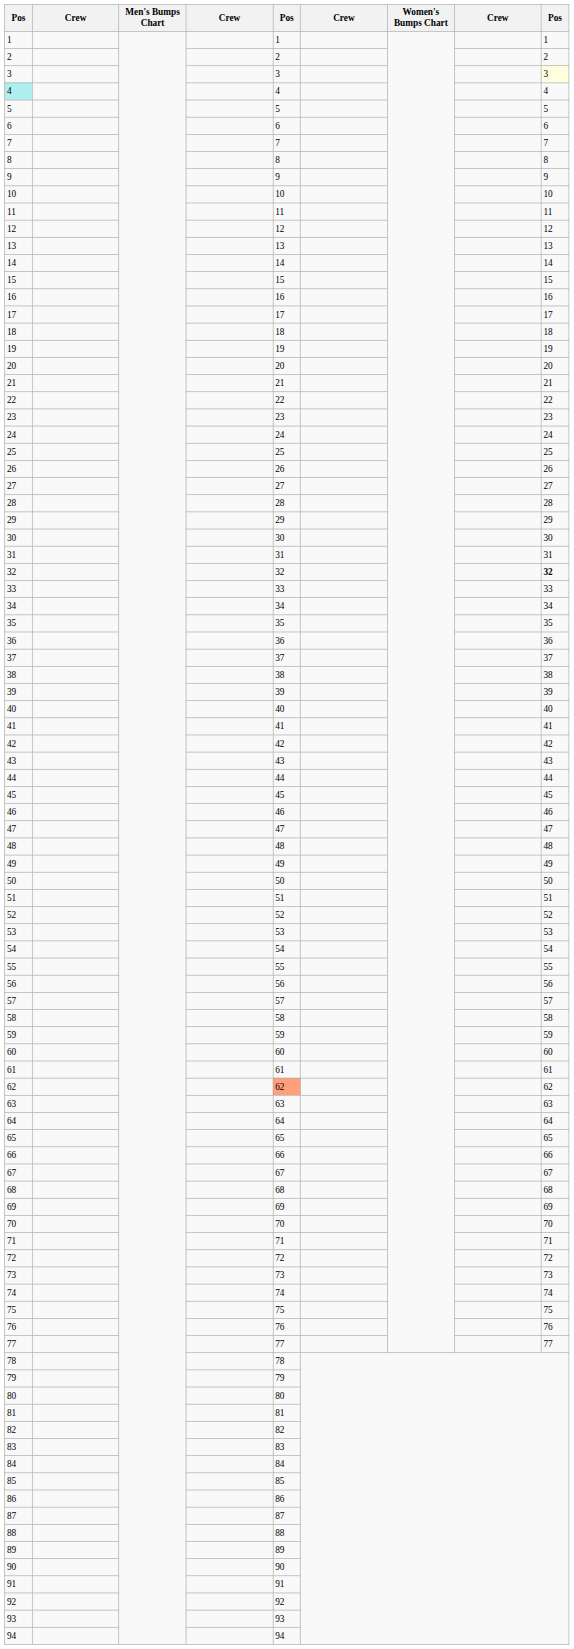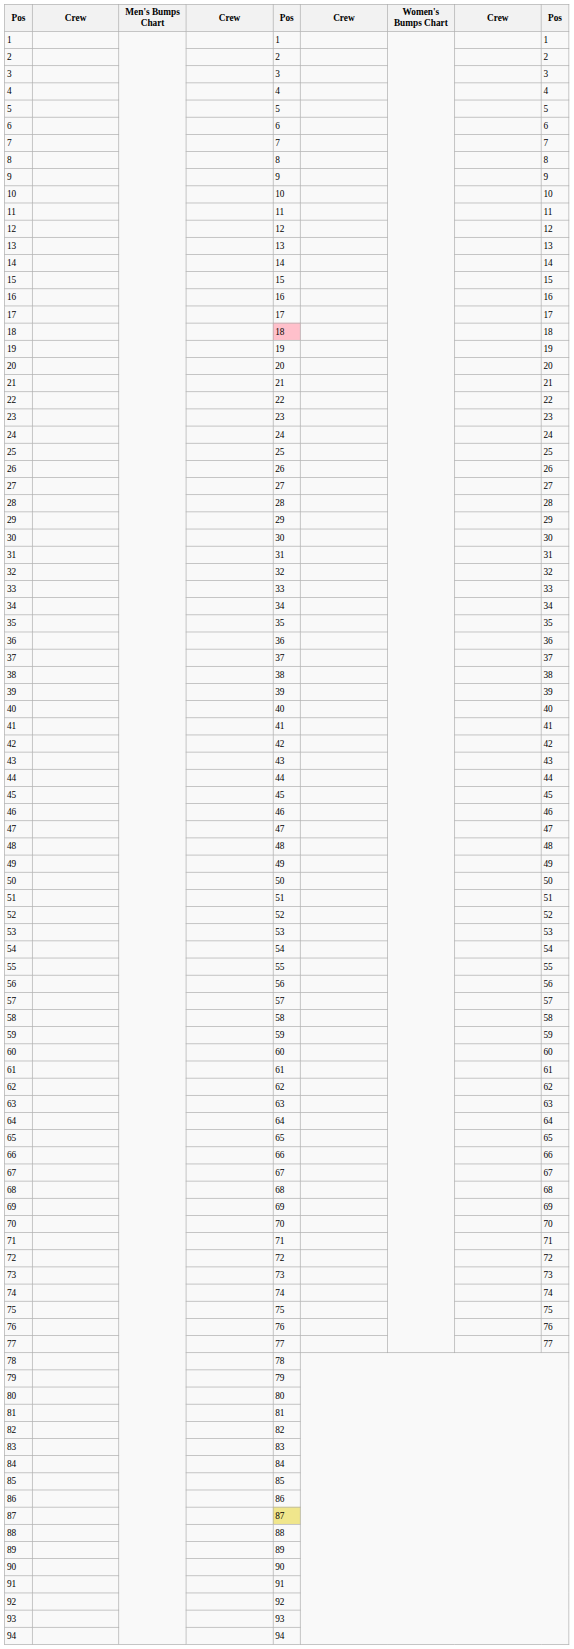row 4 | column 9: lightyellow background -> no background
row 5 | column 1: paleturquoise background -> no background
row 19 | column 5: no background -> pink background
row 33 | column 9: bold -> normal
row 63 | column 5: lightsalmon background -> no background
row 88 | column 5: no background -> khaki background
